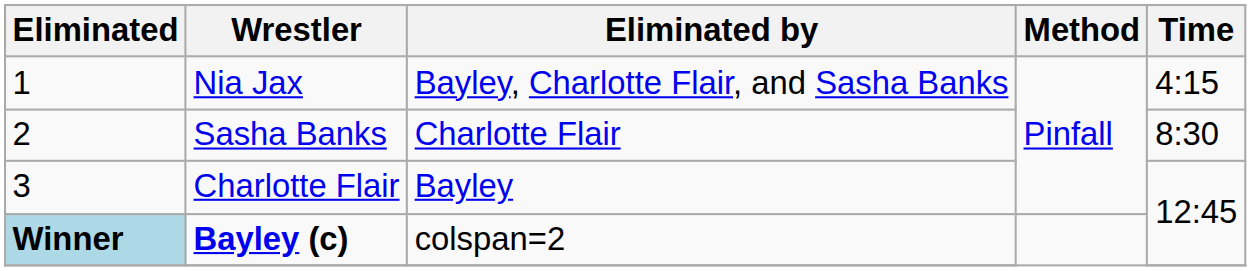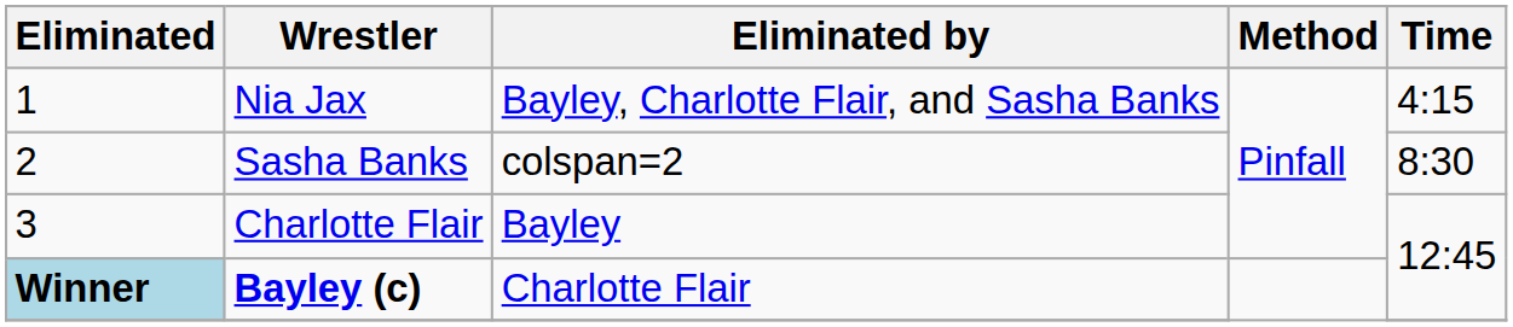Sasha Banks | Eliminated by: Charlotte Flair -> colspan=2
Bayley (c) | Eliminated by: colspan=2 -> Charlotte Flair
